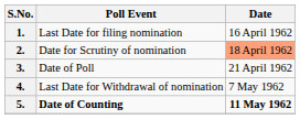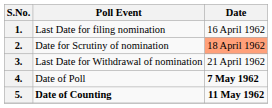3. | Poll Event: Date of Poll -> Last Date for Withdrawal of nomination
4. | Poll Event: Last Date for Withdrawal of nomination -> Date of Poll
4. | Date: normal -> bold
